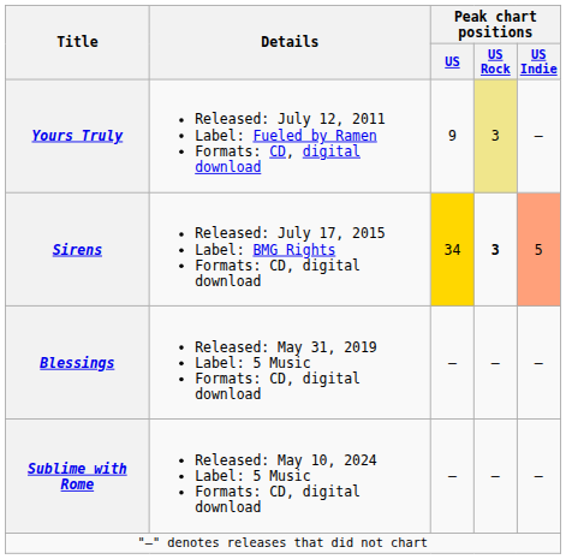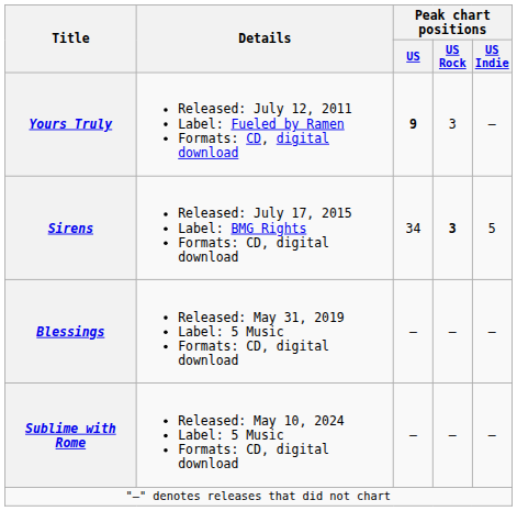Yours Truly | Peak chart positions / US: normal -> bold
Yours Truly | Peak chart positions / US Rock: khaki background -> no background
Sirens | Peak chart positions / US: gold background -> no background
Sirens | Peak chart positions / US Indie: lightsalmon background -> no background
